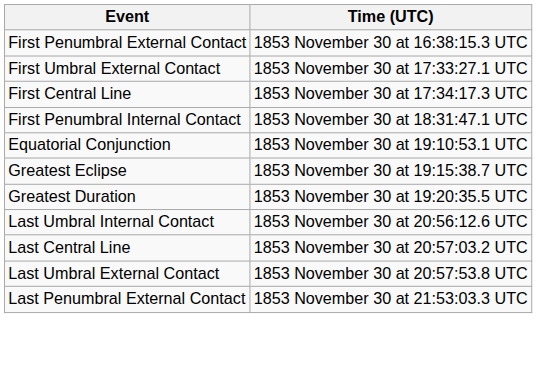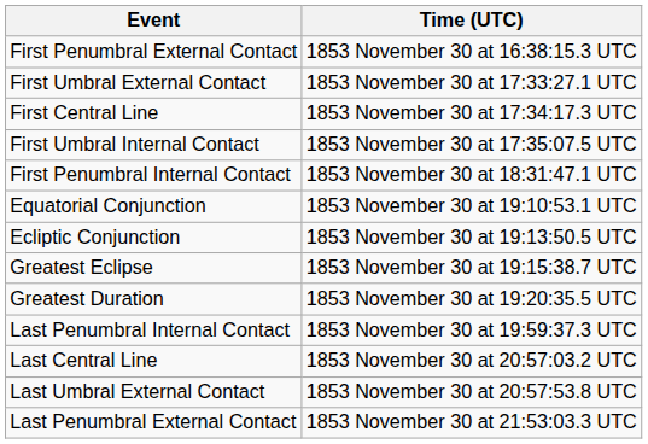+ row: First Umbral Internal Contact | 1853 November 30 at 17:35:07.5 UTC
+ row: Ecliptic Conjunction | 1853 November 30 at 19:13:50.5 UTC
+ row: Last Penumbral Internal Contact | 1853 November 30 at 19:59:37.3 UTC
- row: Last Umbral Internal Contact | 1853 November 30 at 20:56:12.6 UTC
